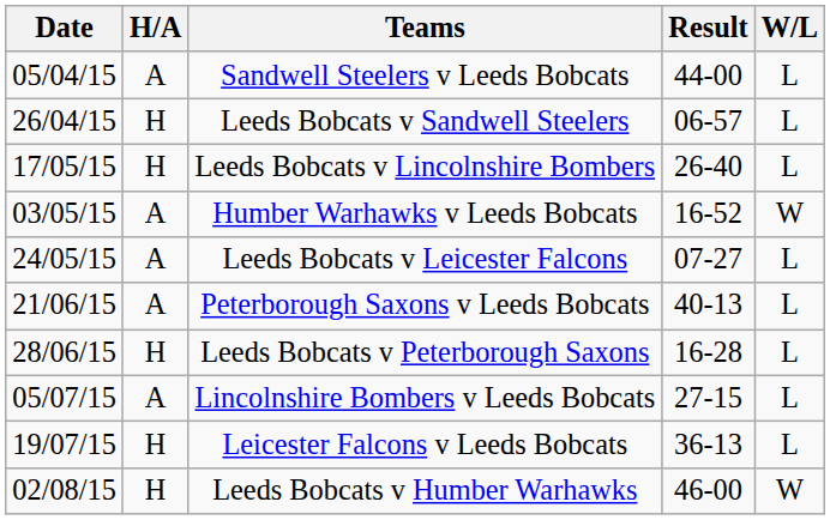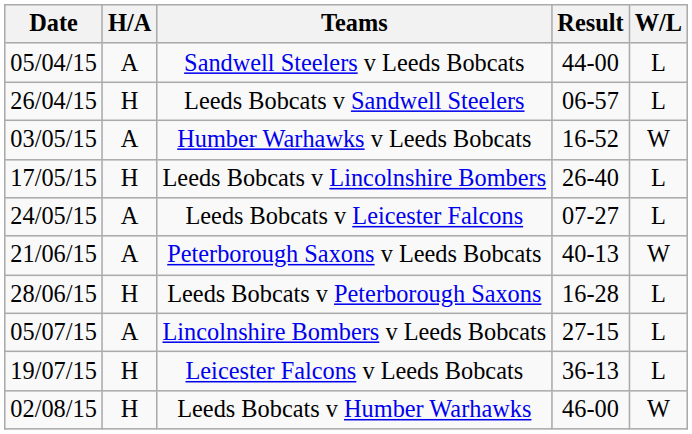rows swapped: Humber Warhawks v Leeds Bobcats <-> Leeds Bobcats v Lincolnshire Bombers
Peterborough Saxons v Leeds Bobcats | W/L: L -> W
